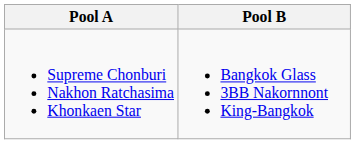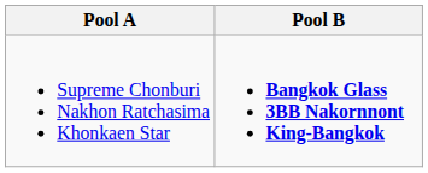Supreme Chonburi Nakhon Ratchasima Khonkaen Star | Pool B: normal -> bold
